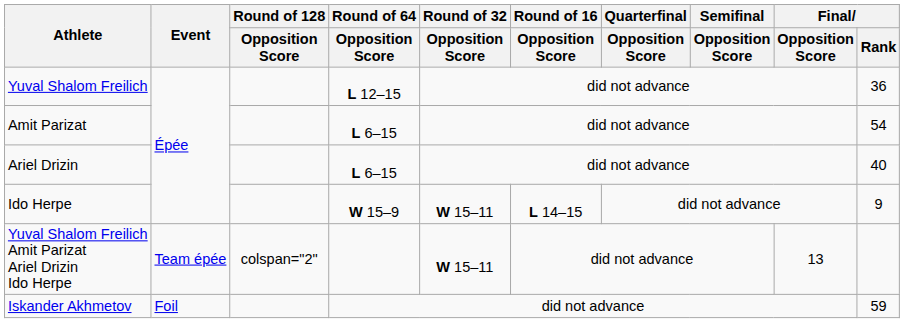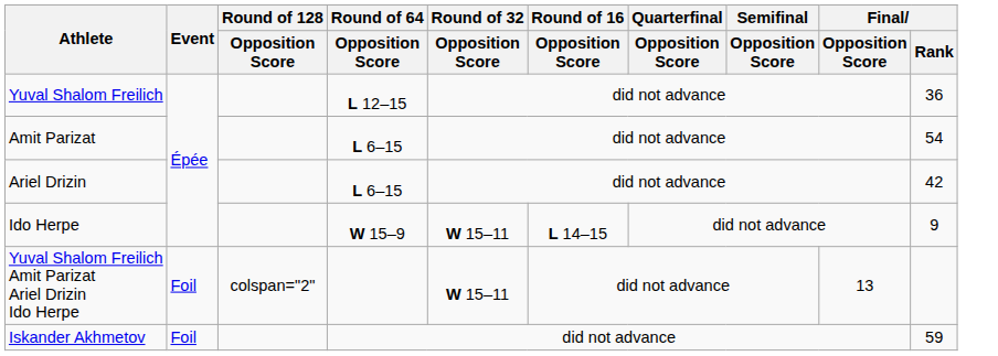Ariel Drizin | Final / Rank: 40 -> 42
Yuval Shalom Freilich Amit Parizat Ariel Drizin Ido Herpe | Event: Team épée -> Foil
